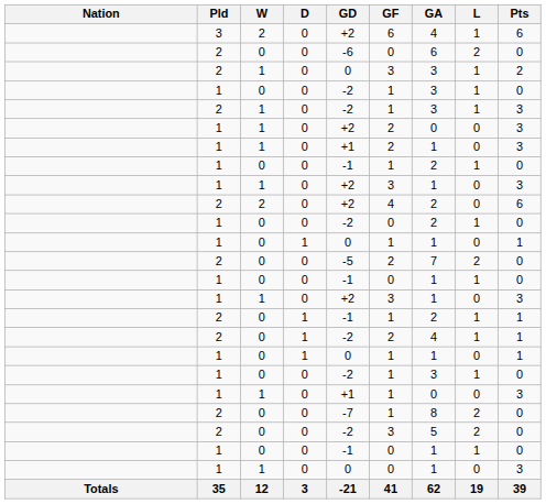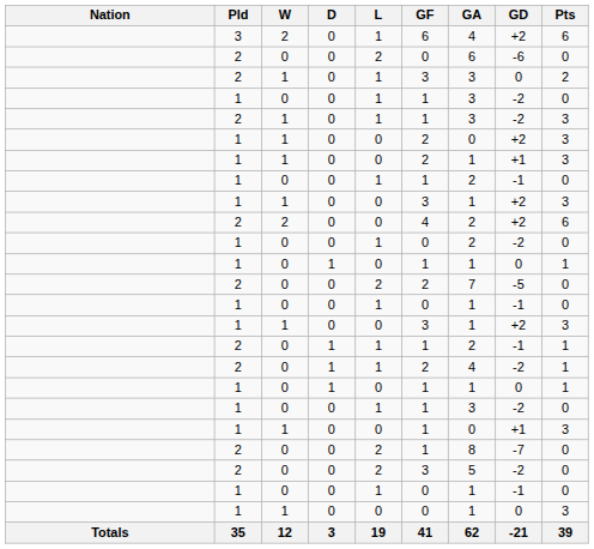columns swapped: L <-> GD
